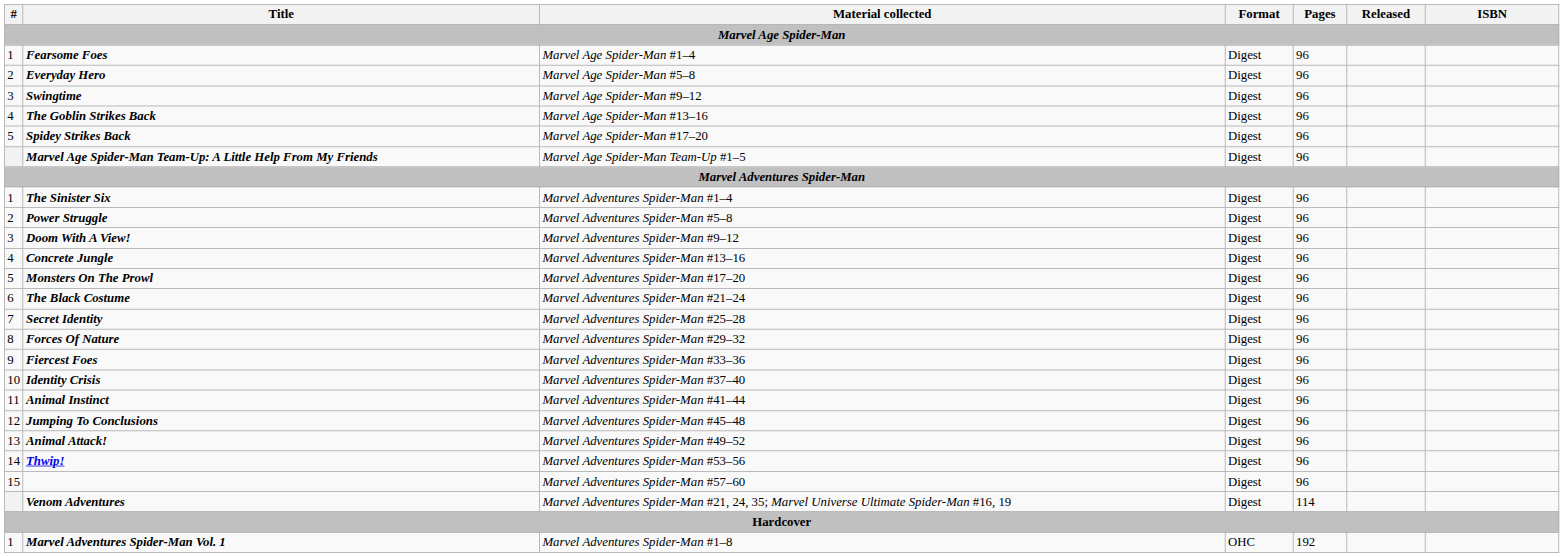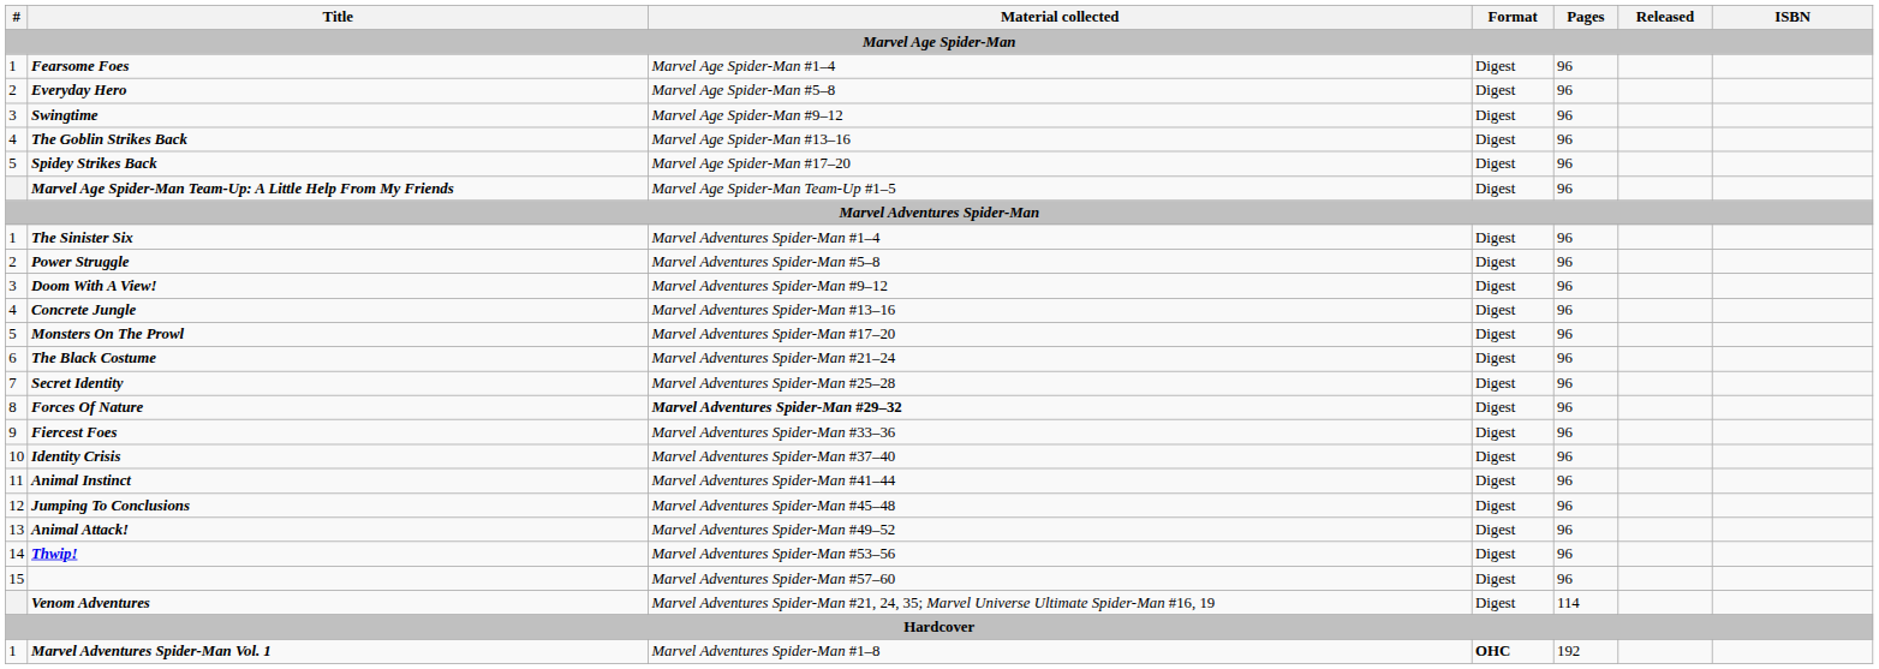Forces Of Nature | Material collected: normal -> bold
Marvel Adventures Spider-Man Vol. 1 | Format: normal -> bold
